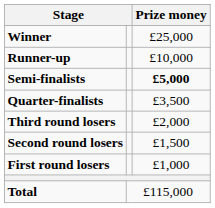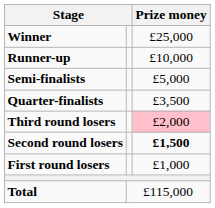Semi-finalists | Prize money: bold -> normal
Third round losers | Prize money: no background -> pink background
Second round losers | Prize money: normal -> bold
